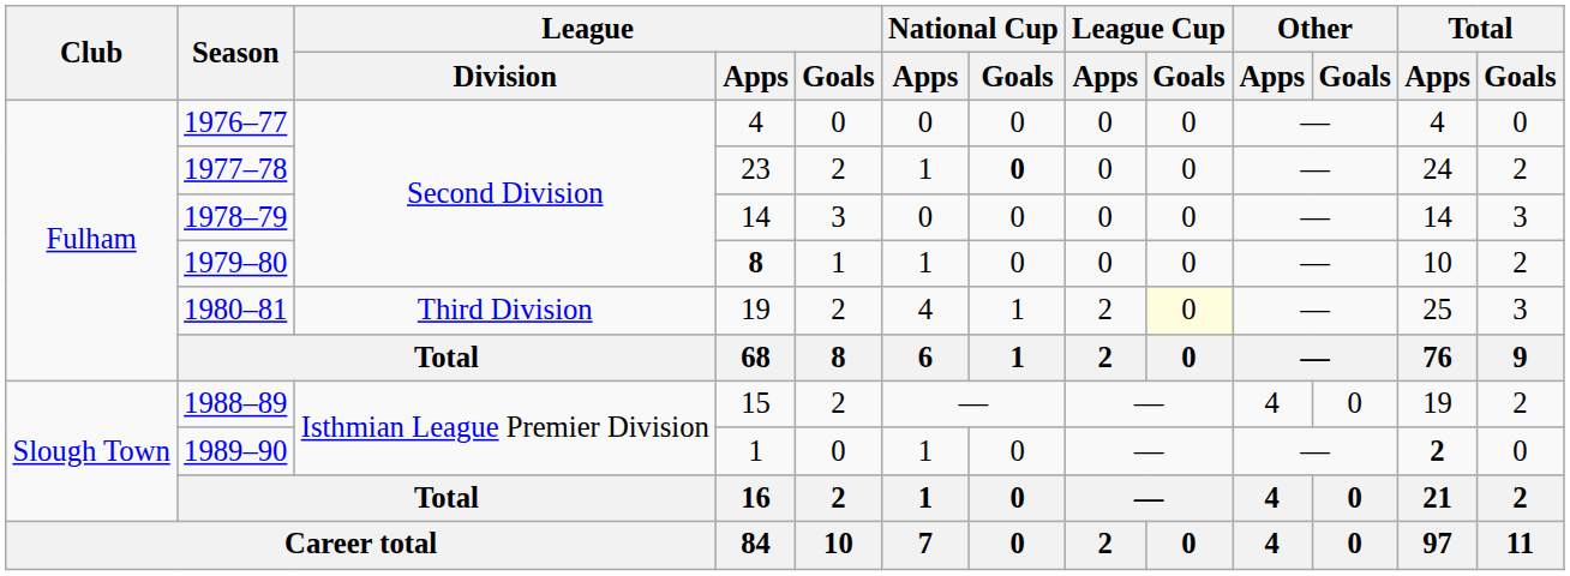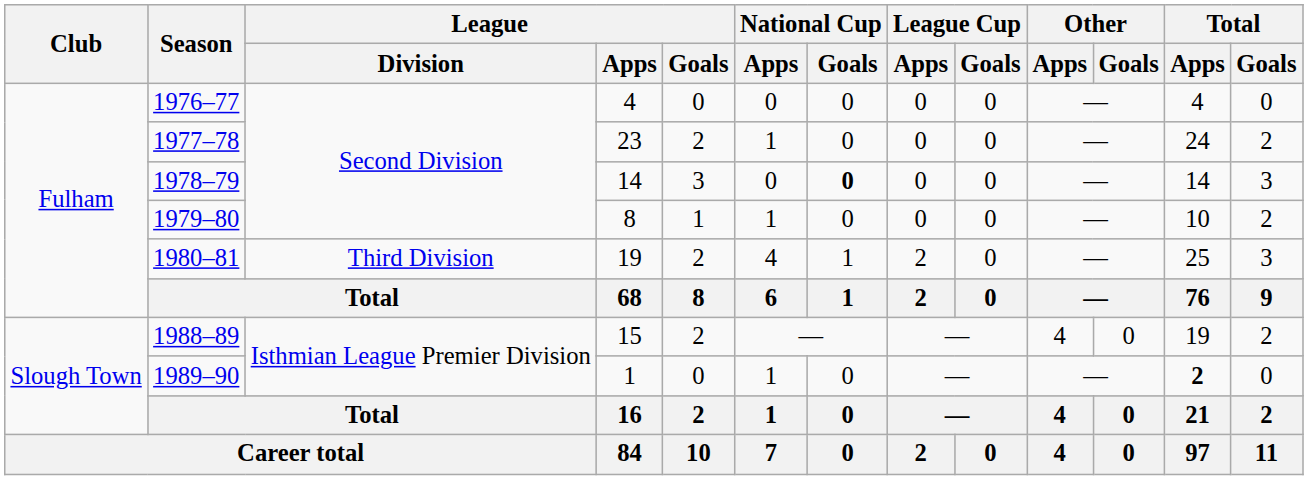1977–78 | National Cup / Goals: bold -> normal
1978–79 | National Cup / Goals: normal -> bold
1979–80 | League / Apps: bold -> normal
1980–81 | League Cup / Goals: lightyellow background -> no background
